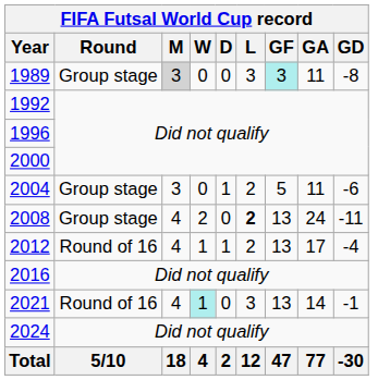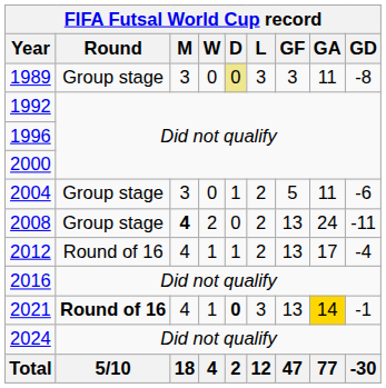1989 | M: lightgrey background -> no background
1989 | D: no background -> khaki background
1989 | GF: paleturquoise background -> no background
2008 | M: normal -> bold
2008 | L: bold -> normal
2021 | Round: normal -> bold
2021 | W: paleturquoise background -> no background
2021 | D: normal -> bold
2021 | GA: no background -> gold background
